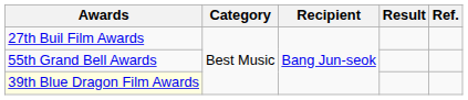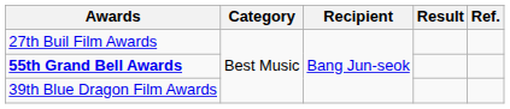55th Grand Bell Awards | Awards: normal -> bold
39th Blue Dragon Film Awards | Awards: lightyellow background -> no background
